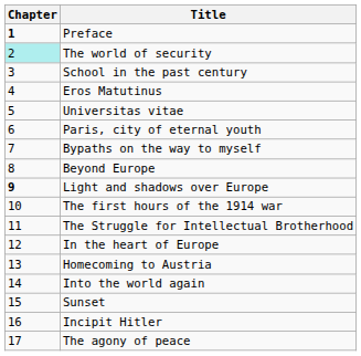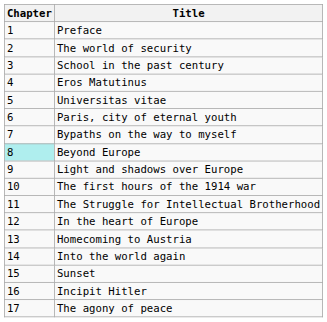Preface | Chapter: bold -> normal
The world of security | Chapter: paleturquoise background -> no background
Beyond Europe | Chapter: no background -> paleturquoise background
Light and shadows over Europe | Chapter: bold -> normal
